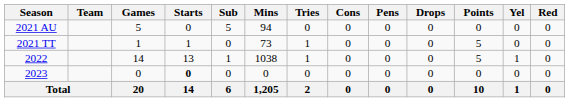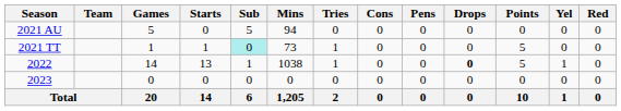2021 TT | Sub: no background -> paleturquoise background
2022 | Drops: normal -> bold
2023 | Starts: bold -> normal
